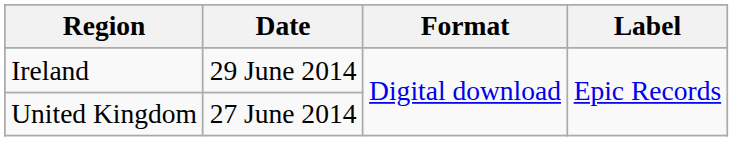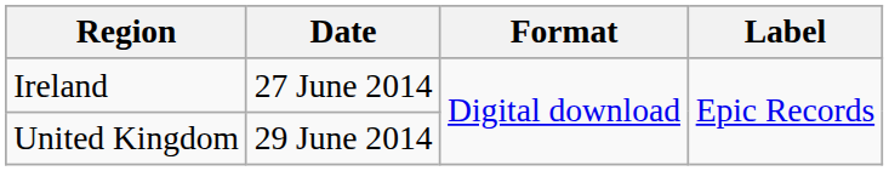Ireland | Date: 29 June 2014 -> 27 June 2014
United Kingdom | Date: 27 June 2014 -> 29 June 2014
